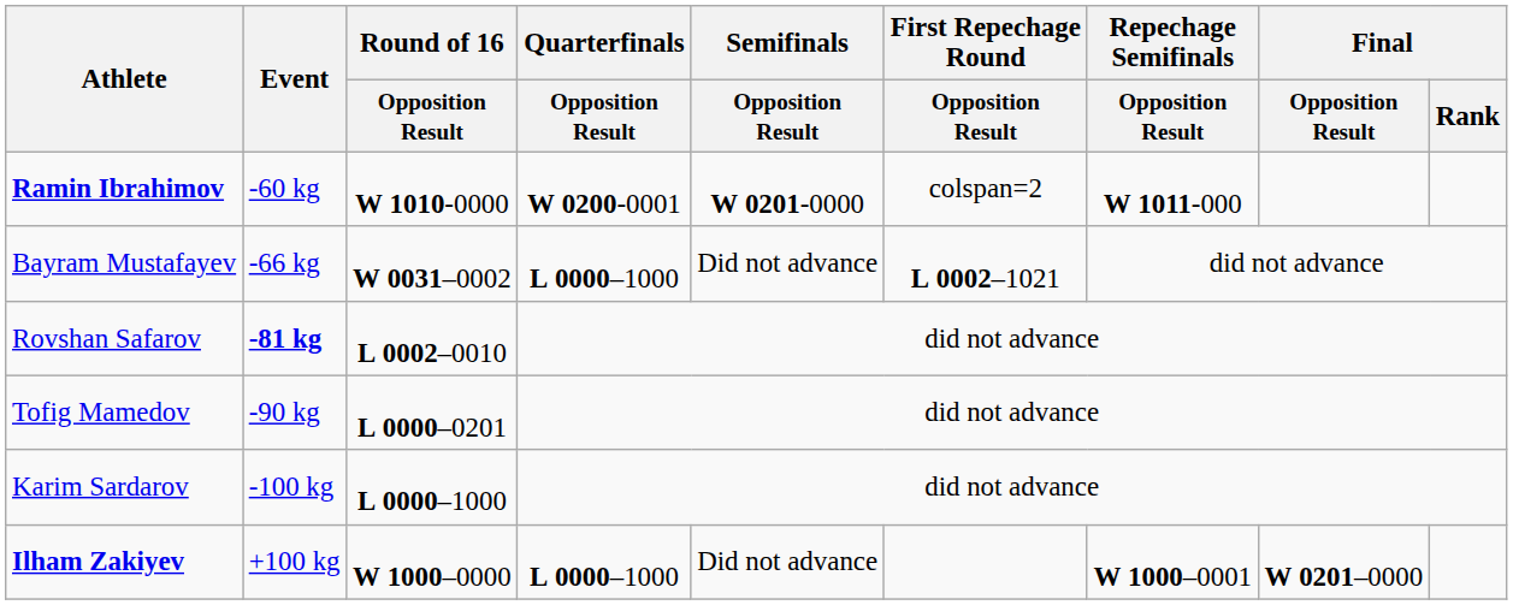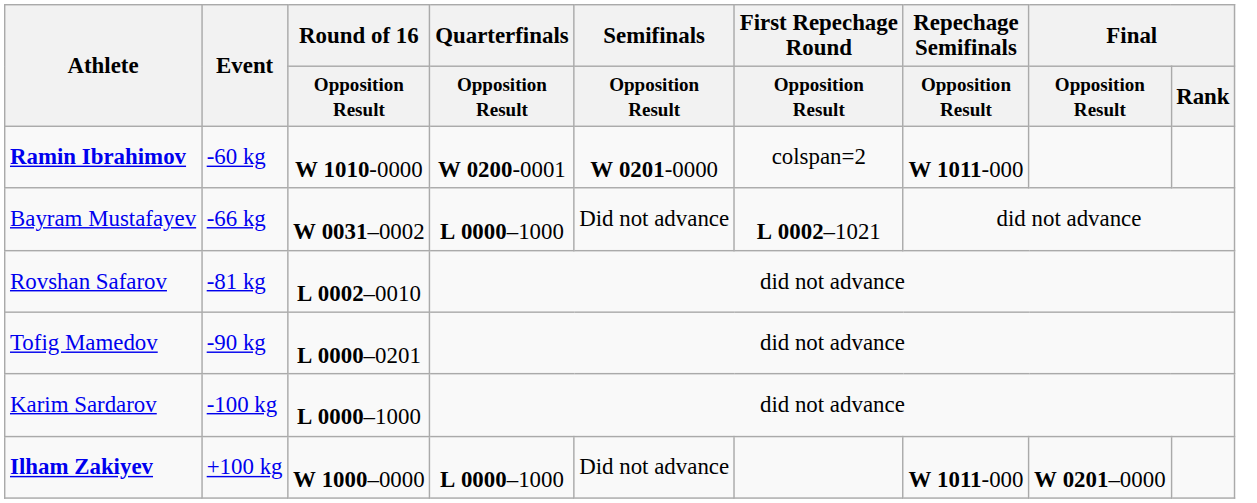Rovshan Safarov | Event: bold -> normal
Ilham Zakiyev | Repechage Semifinals / Opposition Result: W 1000–0001 -> W 1011-000
